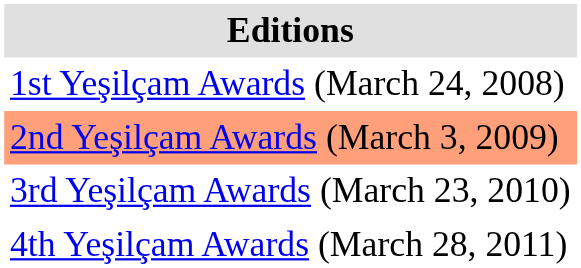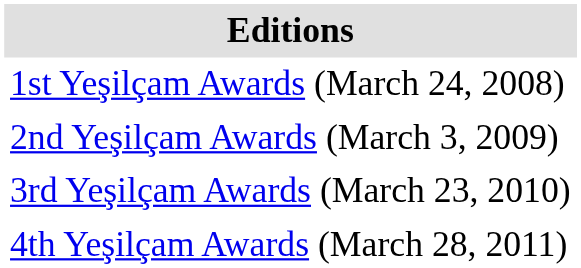row 3 | column 1: lightsalmon background -> no background
